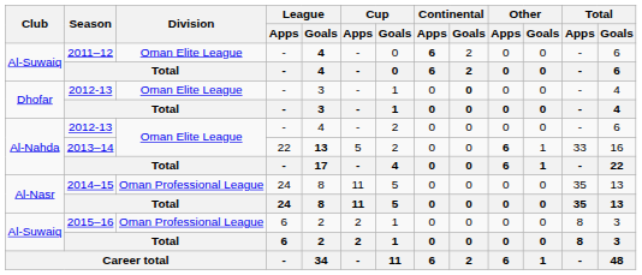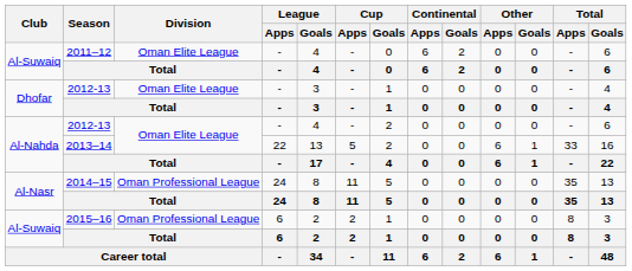2011–12 | League / Goals: bold -> normal
2011–12 | Continental / Apps: bold -> normal
Dhofar / 2012-13 | Continental / Goals: bold -> normal
2013–14 | League / Goals: bold -> normal
2013–14 | Other / Apps: bold -> normal
